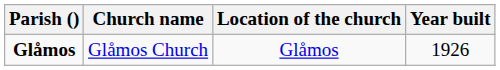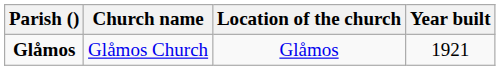row 2 | Year built: 1926 -> 1921
